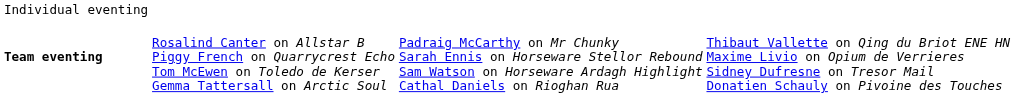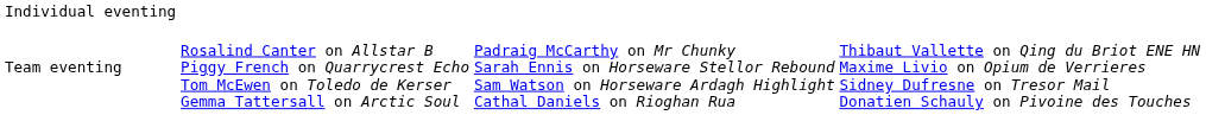Team eventing | column 1: bold -> normal
